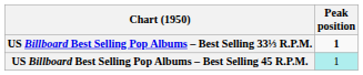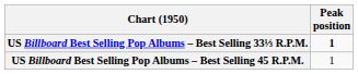row 3 | Peak position: paleturquoise background -> no background
